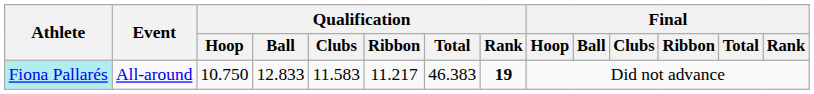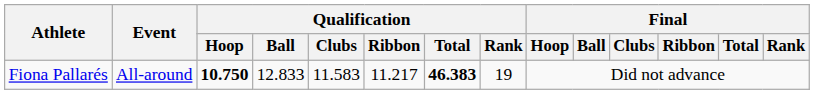row 3 | Athlete: paleturquoise background -> no background
row 3 | Qualification / Hoop: normal -> bold
row 3 | Qualification / Total: normal -> bold
row 3 | Qualification / Rank: bold -> normal
